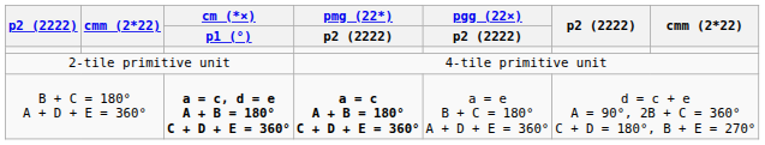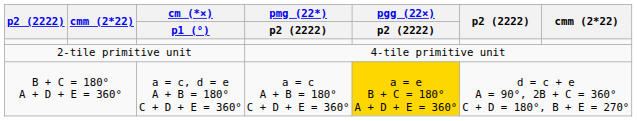B + C = 180° A + D + E = 360° | cm (*×) / p1 (°): bold -> normal
B + C = 180° A + D + E = 360° | pmg (22*) / p2 (2222): bold -> normal
B + C = 180° A + D + E = 360° | pgg (22×) / p2 (2222): no background -> gold background
